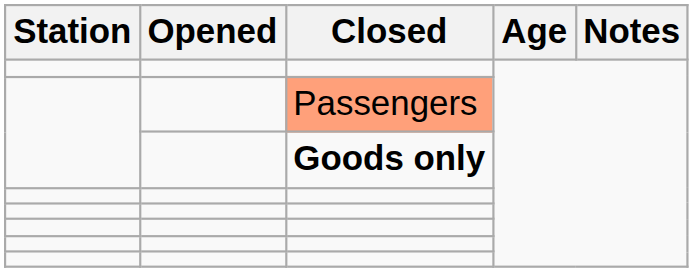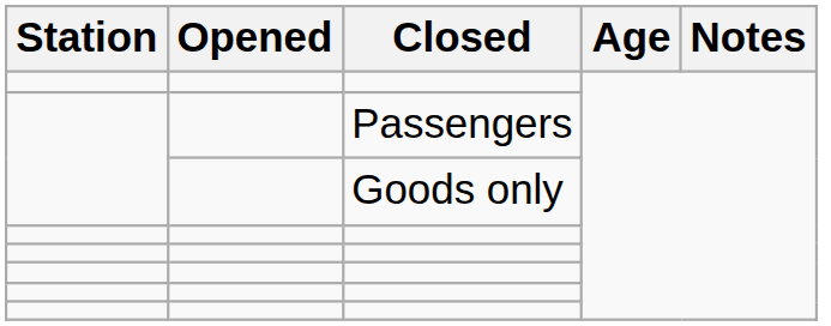Passengers | Closed: lightsalmon background -> no background
Goods only | Closed: bold -> normal
